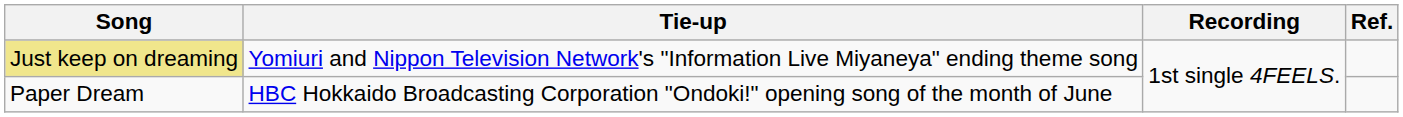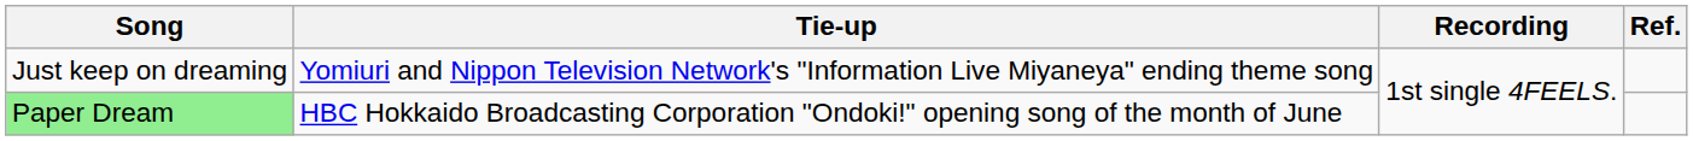Just keep on dreaming | Song: khaki background -> no background
Paper Dream | Song: no background -> lightgreen background
